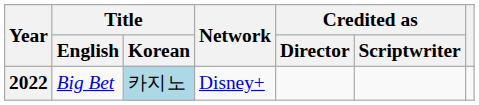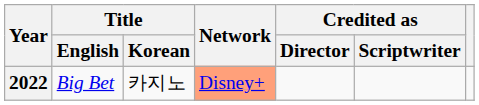2022 | Title / Korean: lightblue background -> no background
2022 | Network: no background -> lightsalmon background
